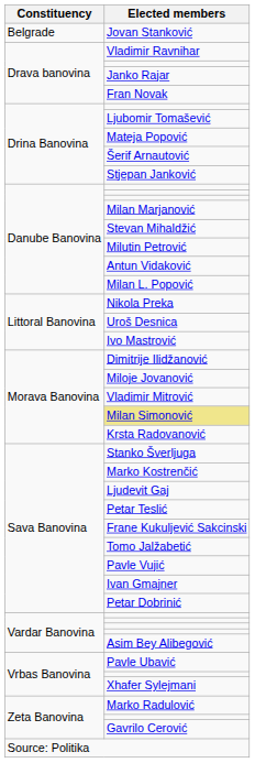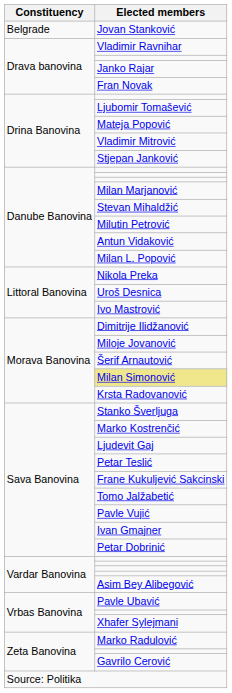row 10 | Elected members: Šerif Arnautović -> Vladimir Mitrović
row 25 | Elected members: Vladimir Mitrović -> Šerif Arnautović
